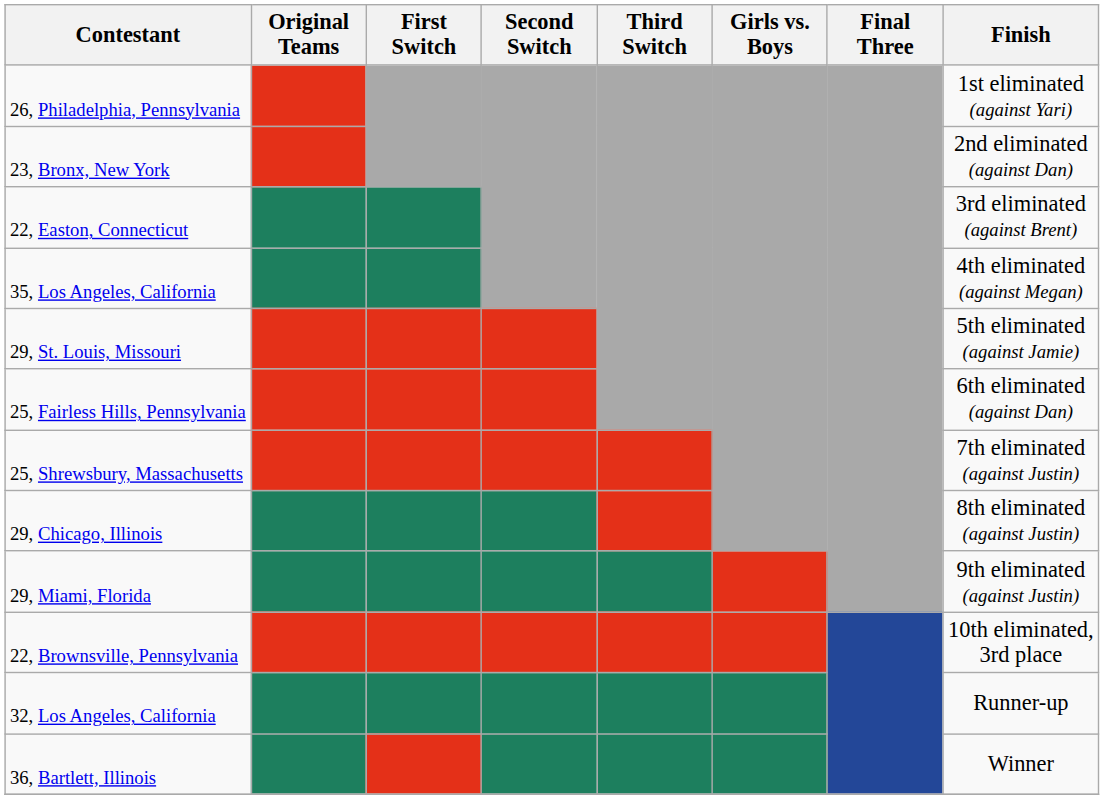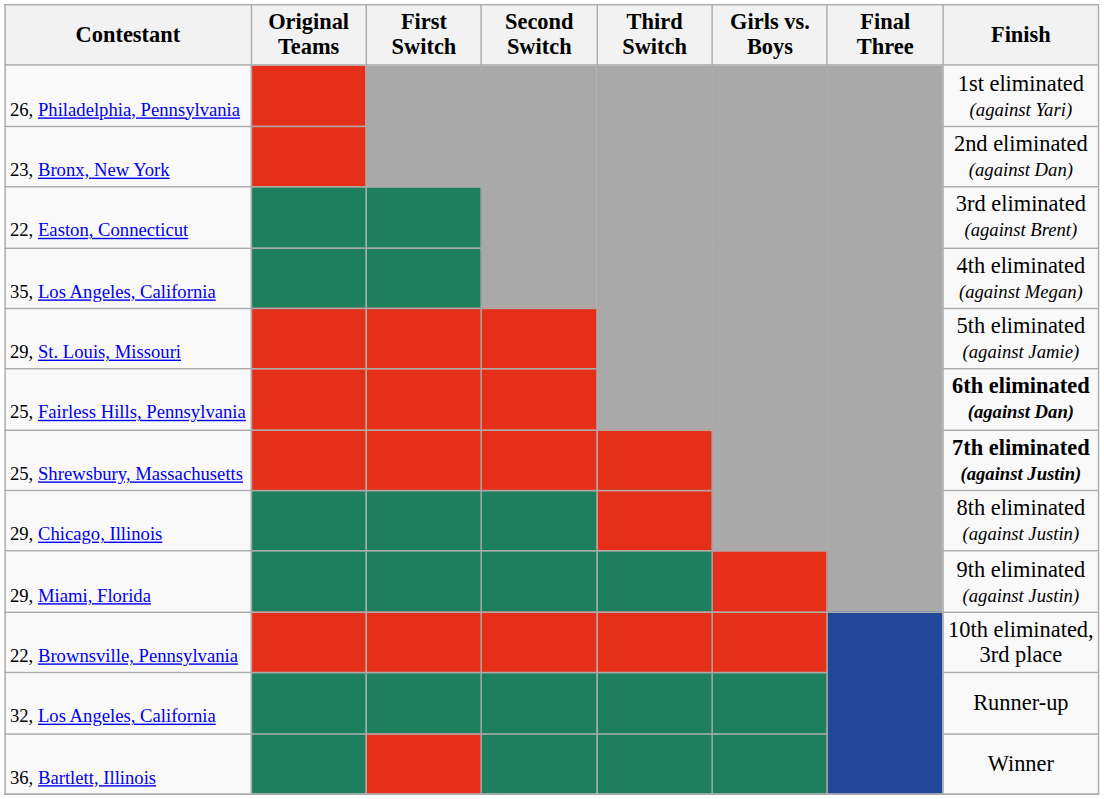25, Fairless Hills, Pennsylvania | Finish: normal -> bold
25, Shrewsbury, Massachusetts | Finish: normal -> bold
